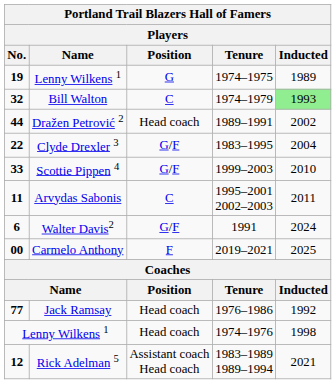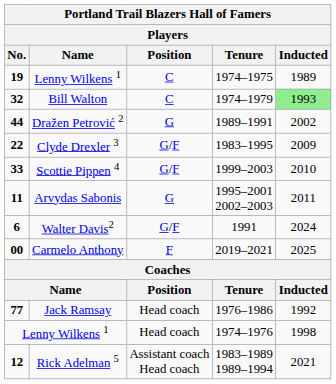19 / Lenny Wilkens 1 | Position: G -> C
Dražen Petrović 2 | Position: Head coach -> G
Clyde Drexler 3 | Inducted: 2004 -> 2009
Arvydas Sabonis | Position: C -> G
